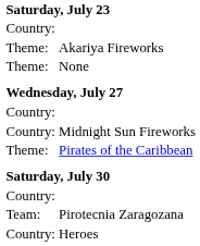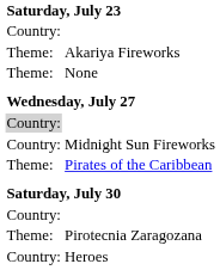row 6 | column 1: no background -> lightgrey background
row 11 | column 1: Team: -> Theme:
